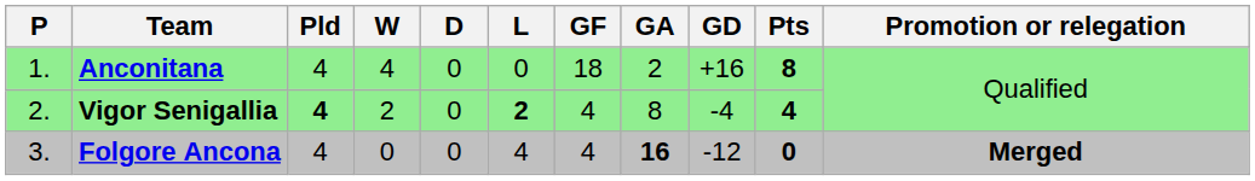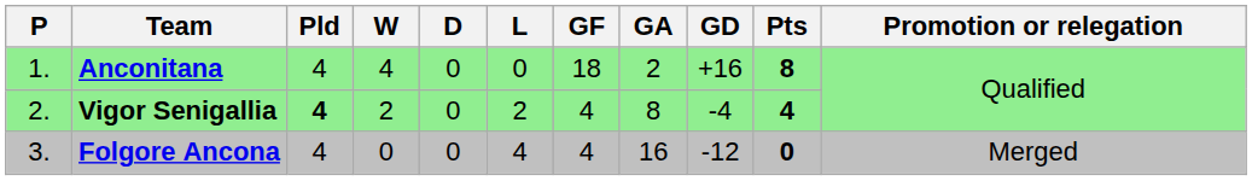Vigor Senigallia | L: bold -> normal
Folgore Ancona | GA: bold -> normal
Folgore Ancona | Promotion or relegation: bold -> normal
